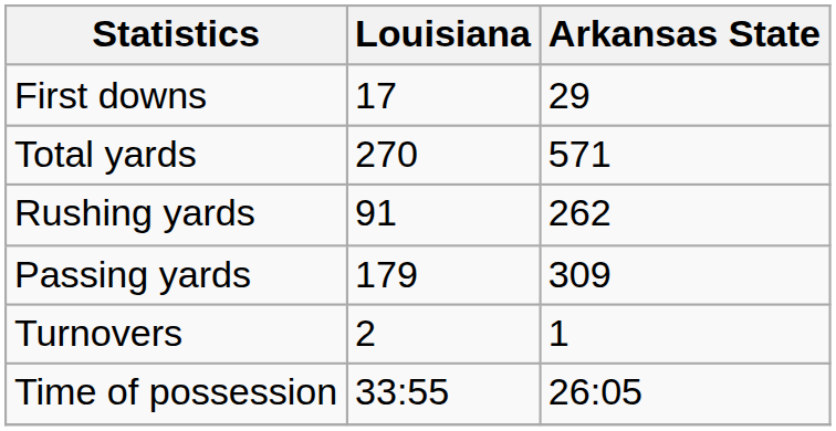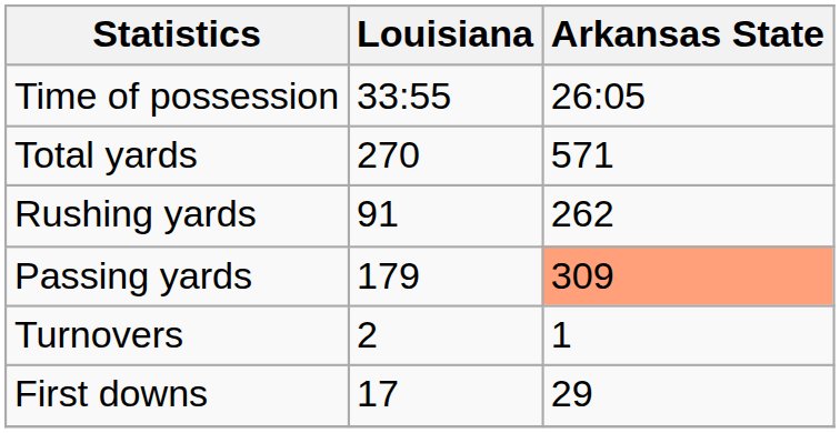rows swapped: First downs <-> Time of possession
Passing yards | Arkansas State: no background -> lightsalmon background
